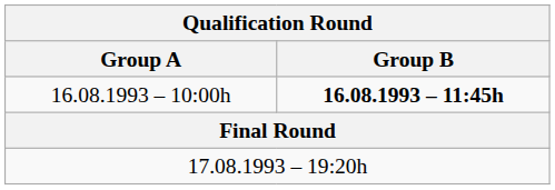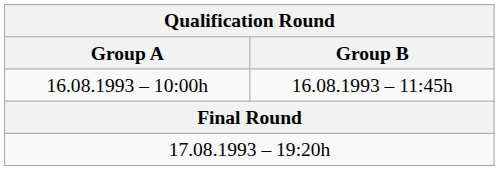16.08.1993 – 10:00h | Group B: bold -> normal
